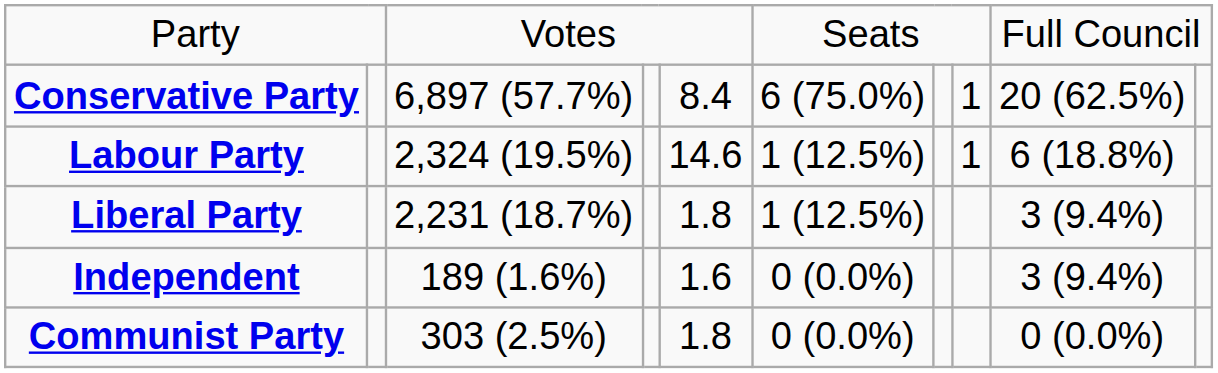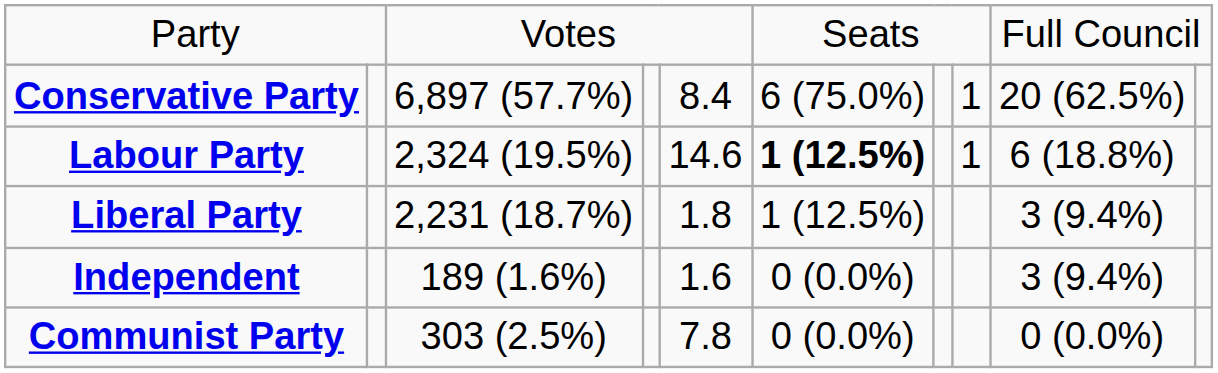Labour Party | column 6: normal -> bold
Communist Party | column 5: 1.8 -> 7.8
